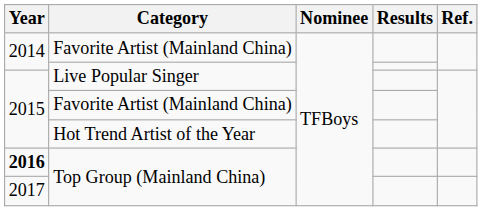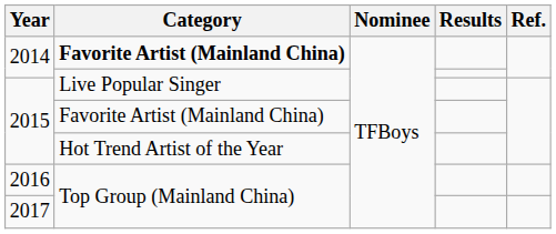2014 / Favorite Artist (Mainland China) | Category: normal -> bold
2016 | Year: bold -> normal
